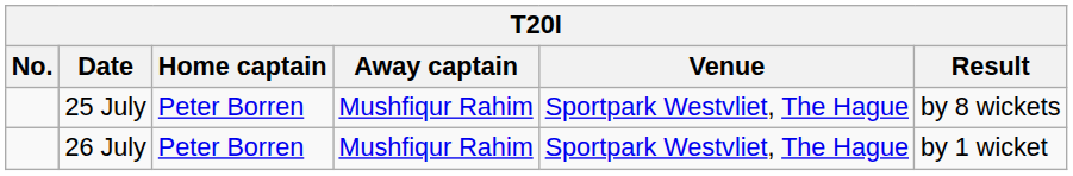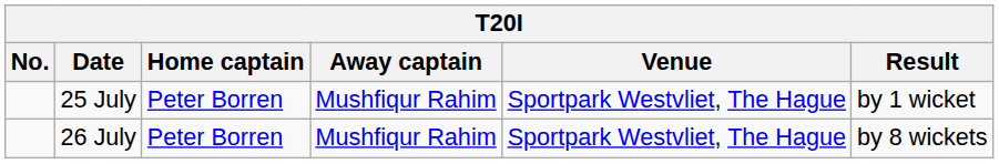25 July | Result: by 8 wickets -> by 1 wicket
26 July | Result: by 1 wicket -> by 8 wickets
